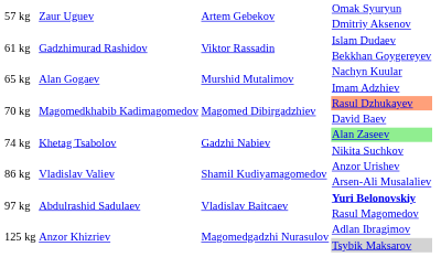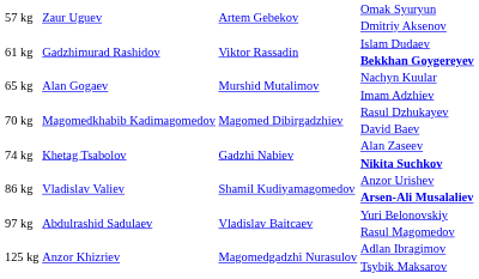Bekkhan Goygereyev | column 4: normal -> bold
Rasul Dzhukayev | column 4: lightsalmon background -> no background
Alan Zaseev | column 4: lightgreen background -> no background
Nikita Suchkov | column 4: normal -> bold
Arsen-Ali Musalaliev | column 4: normal -> bold
Yuri Belonovskiy | column 4: bold -> normal
Tsybik Maksarov | column 4: lightgrey background -> no background
